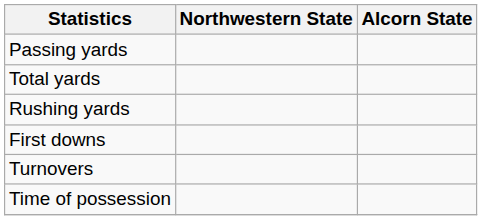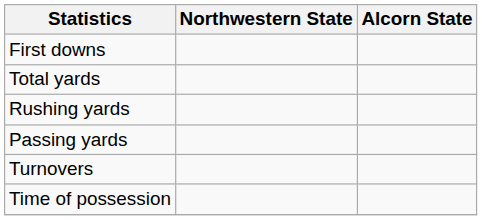rows swapped: First downs <-> Passing yards
